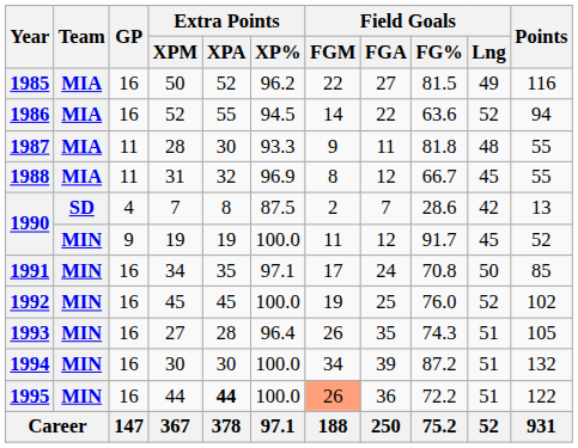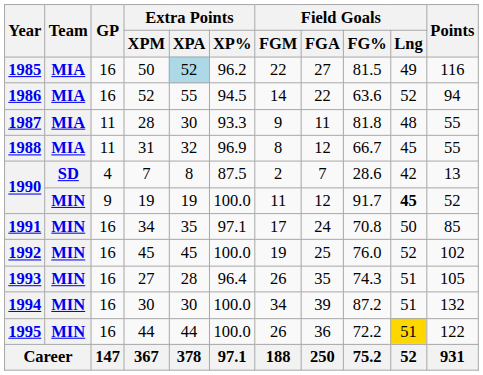1985 | Extra Points / XPA: no background -> lightblue background
1990 / 19 | Field Goals / Lng: normal -> bold
1995 | Extra Points / XPA: bold -> normal
1995 | Field Goals / FGM: lightsalmon background -> no background
1995 | Field Goals / Lng: no background -> gold background
